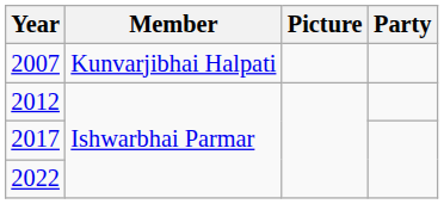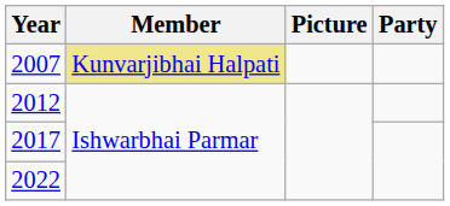2007 | Member: no background -> khaki background
